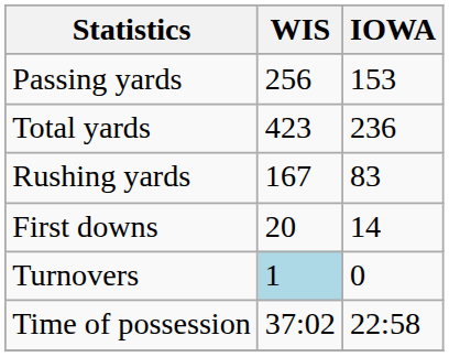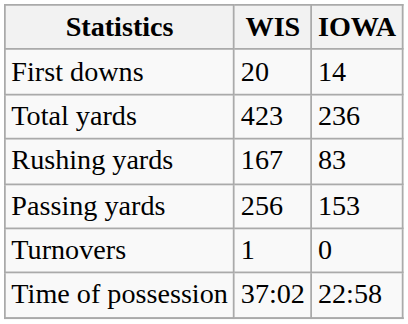rows swapped: First downs <-> Passing yards
Turnovers | WIS: lightblue background -> no background
